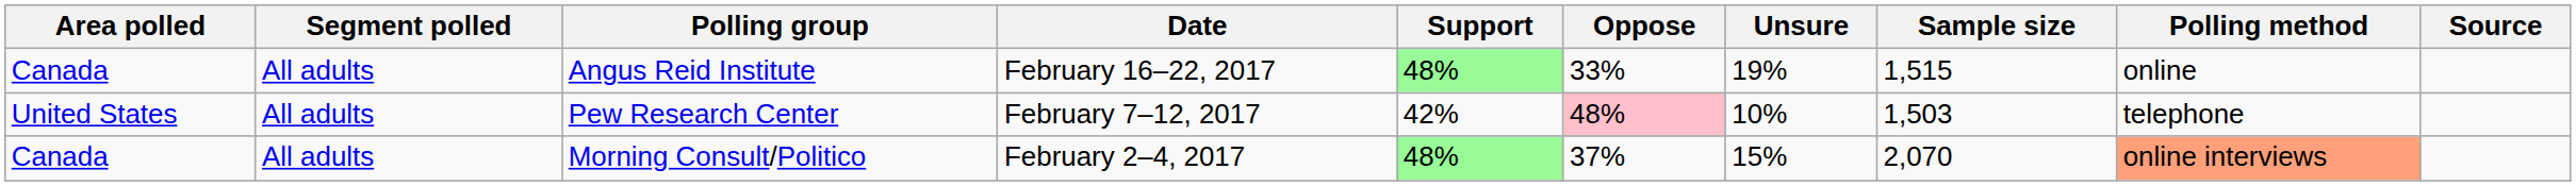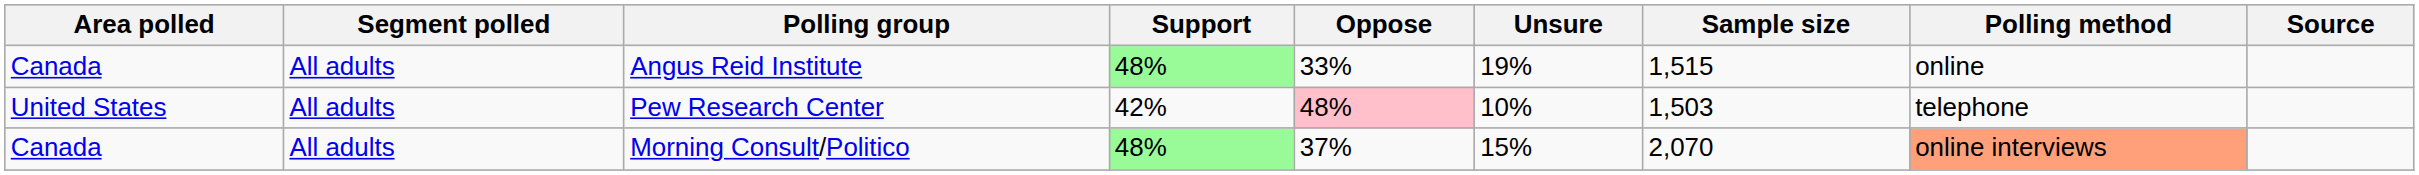- column: Date | February 16–22, 2017 | February 7–12, 2017 | February 2–4, 2017
